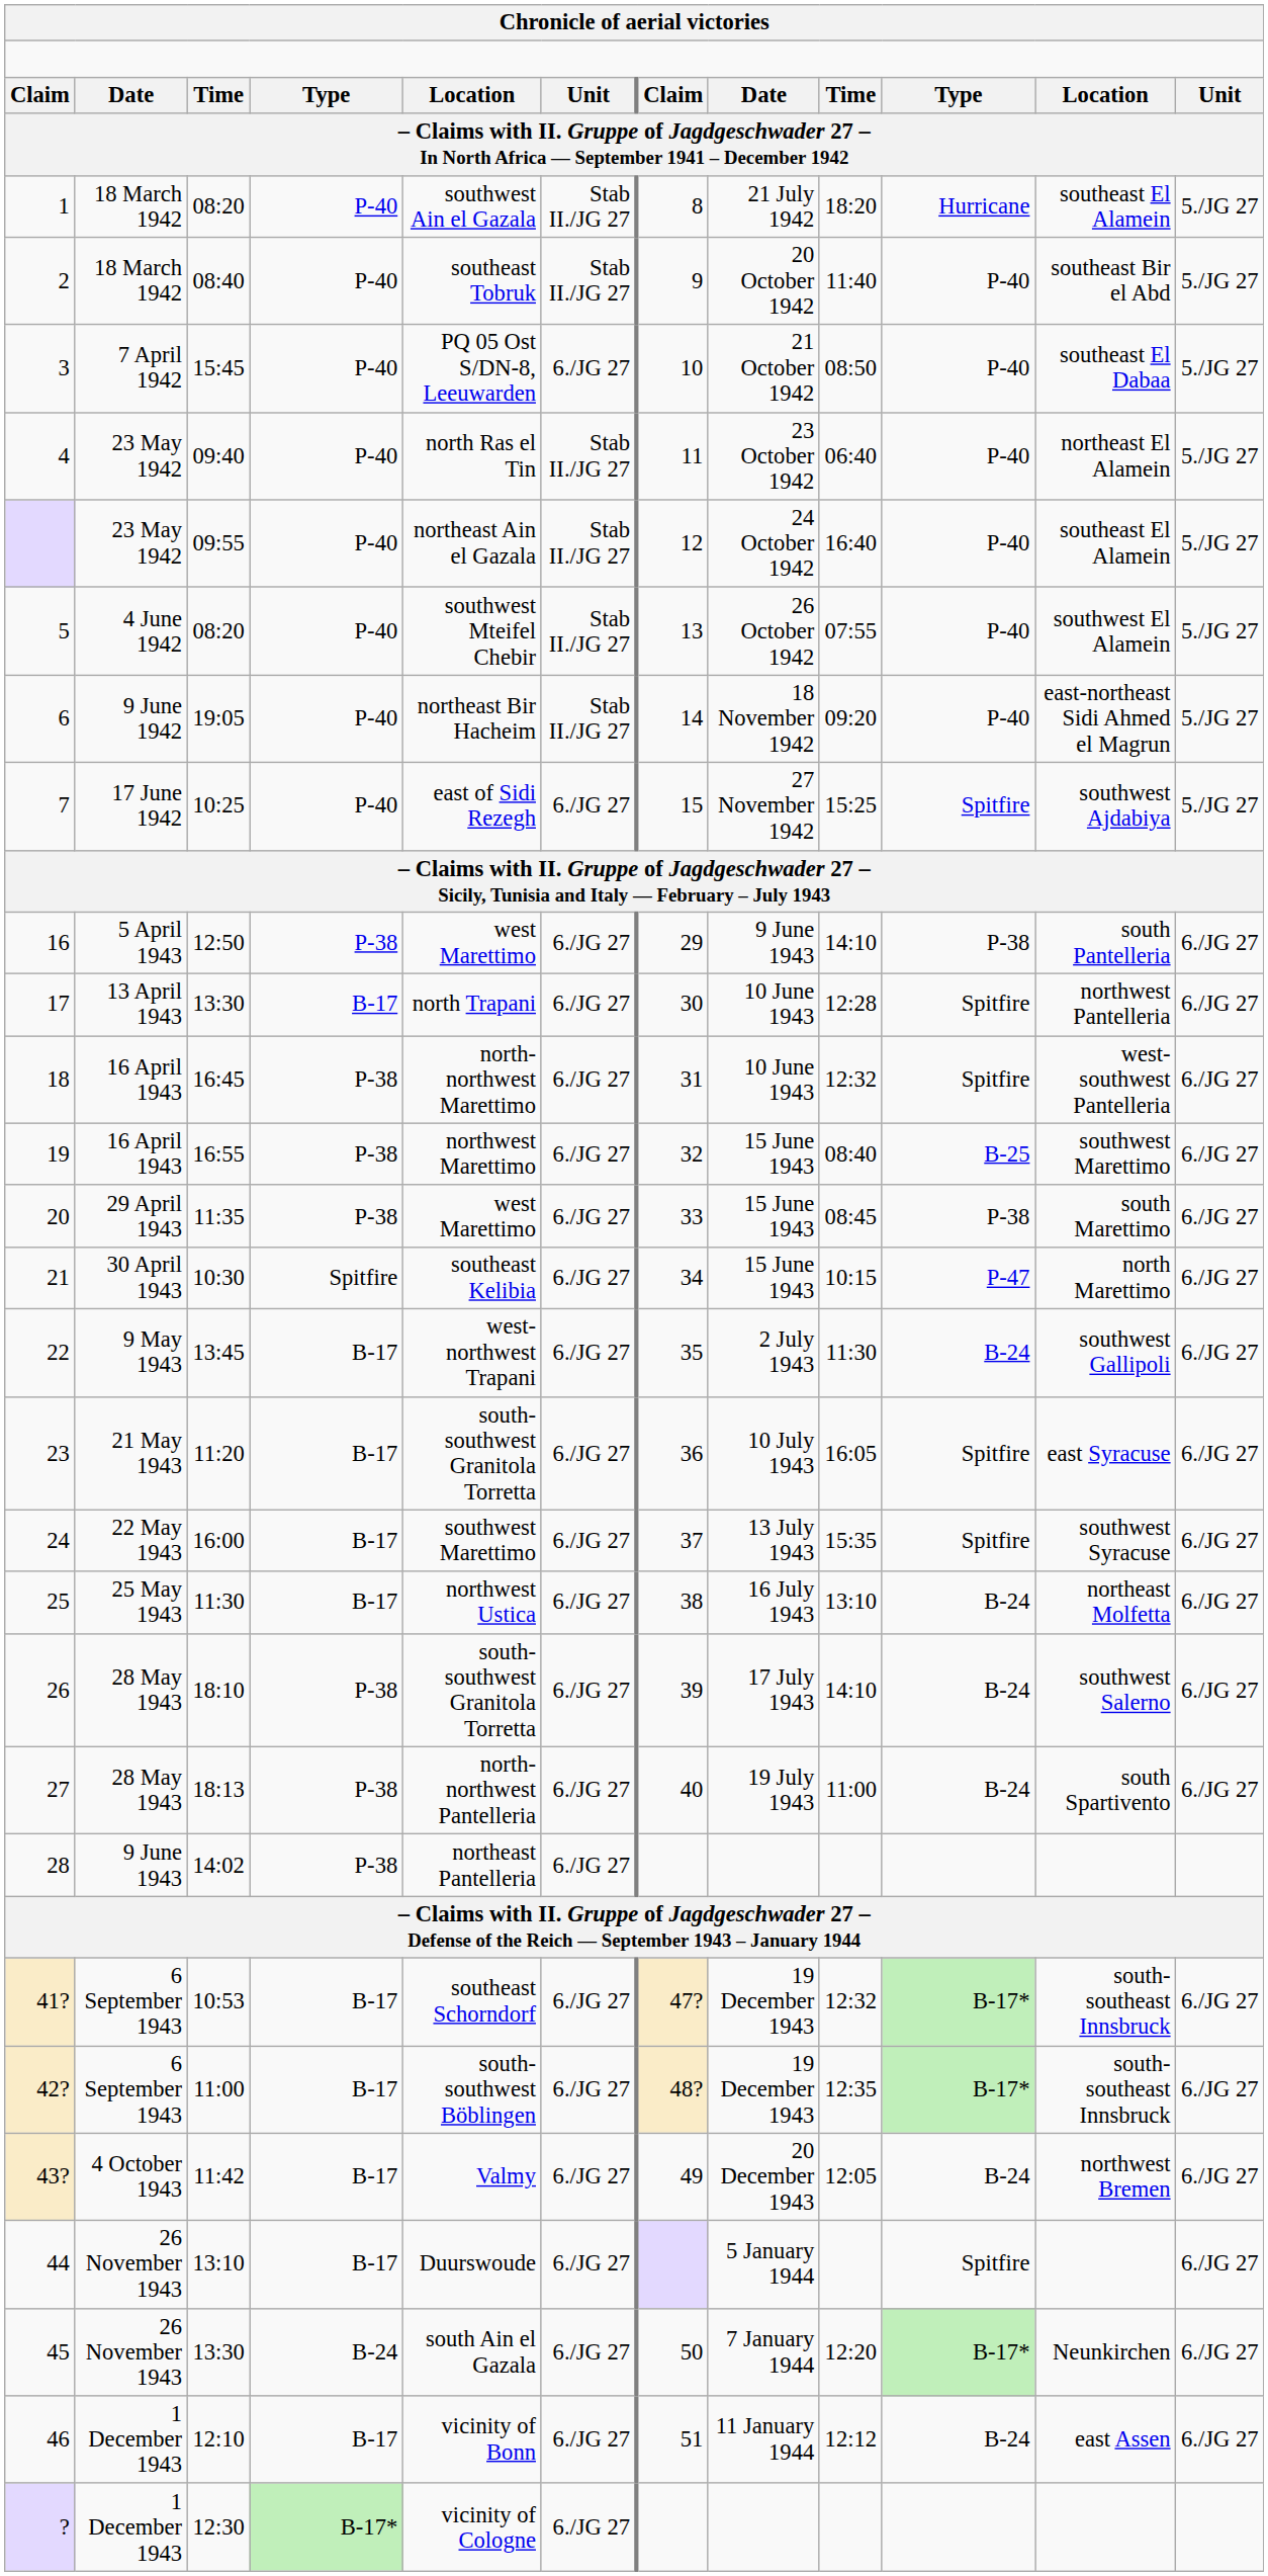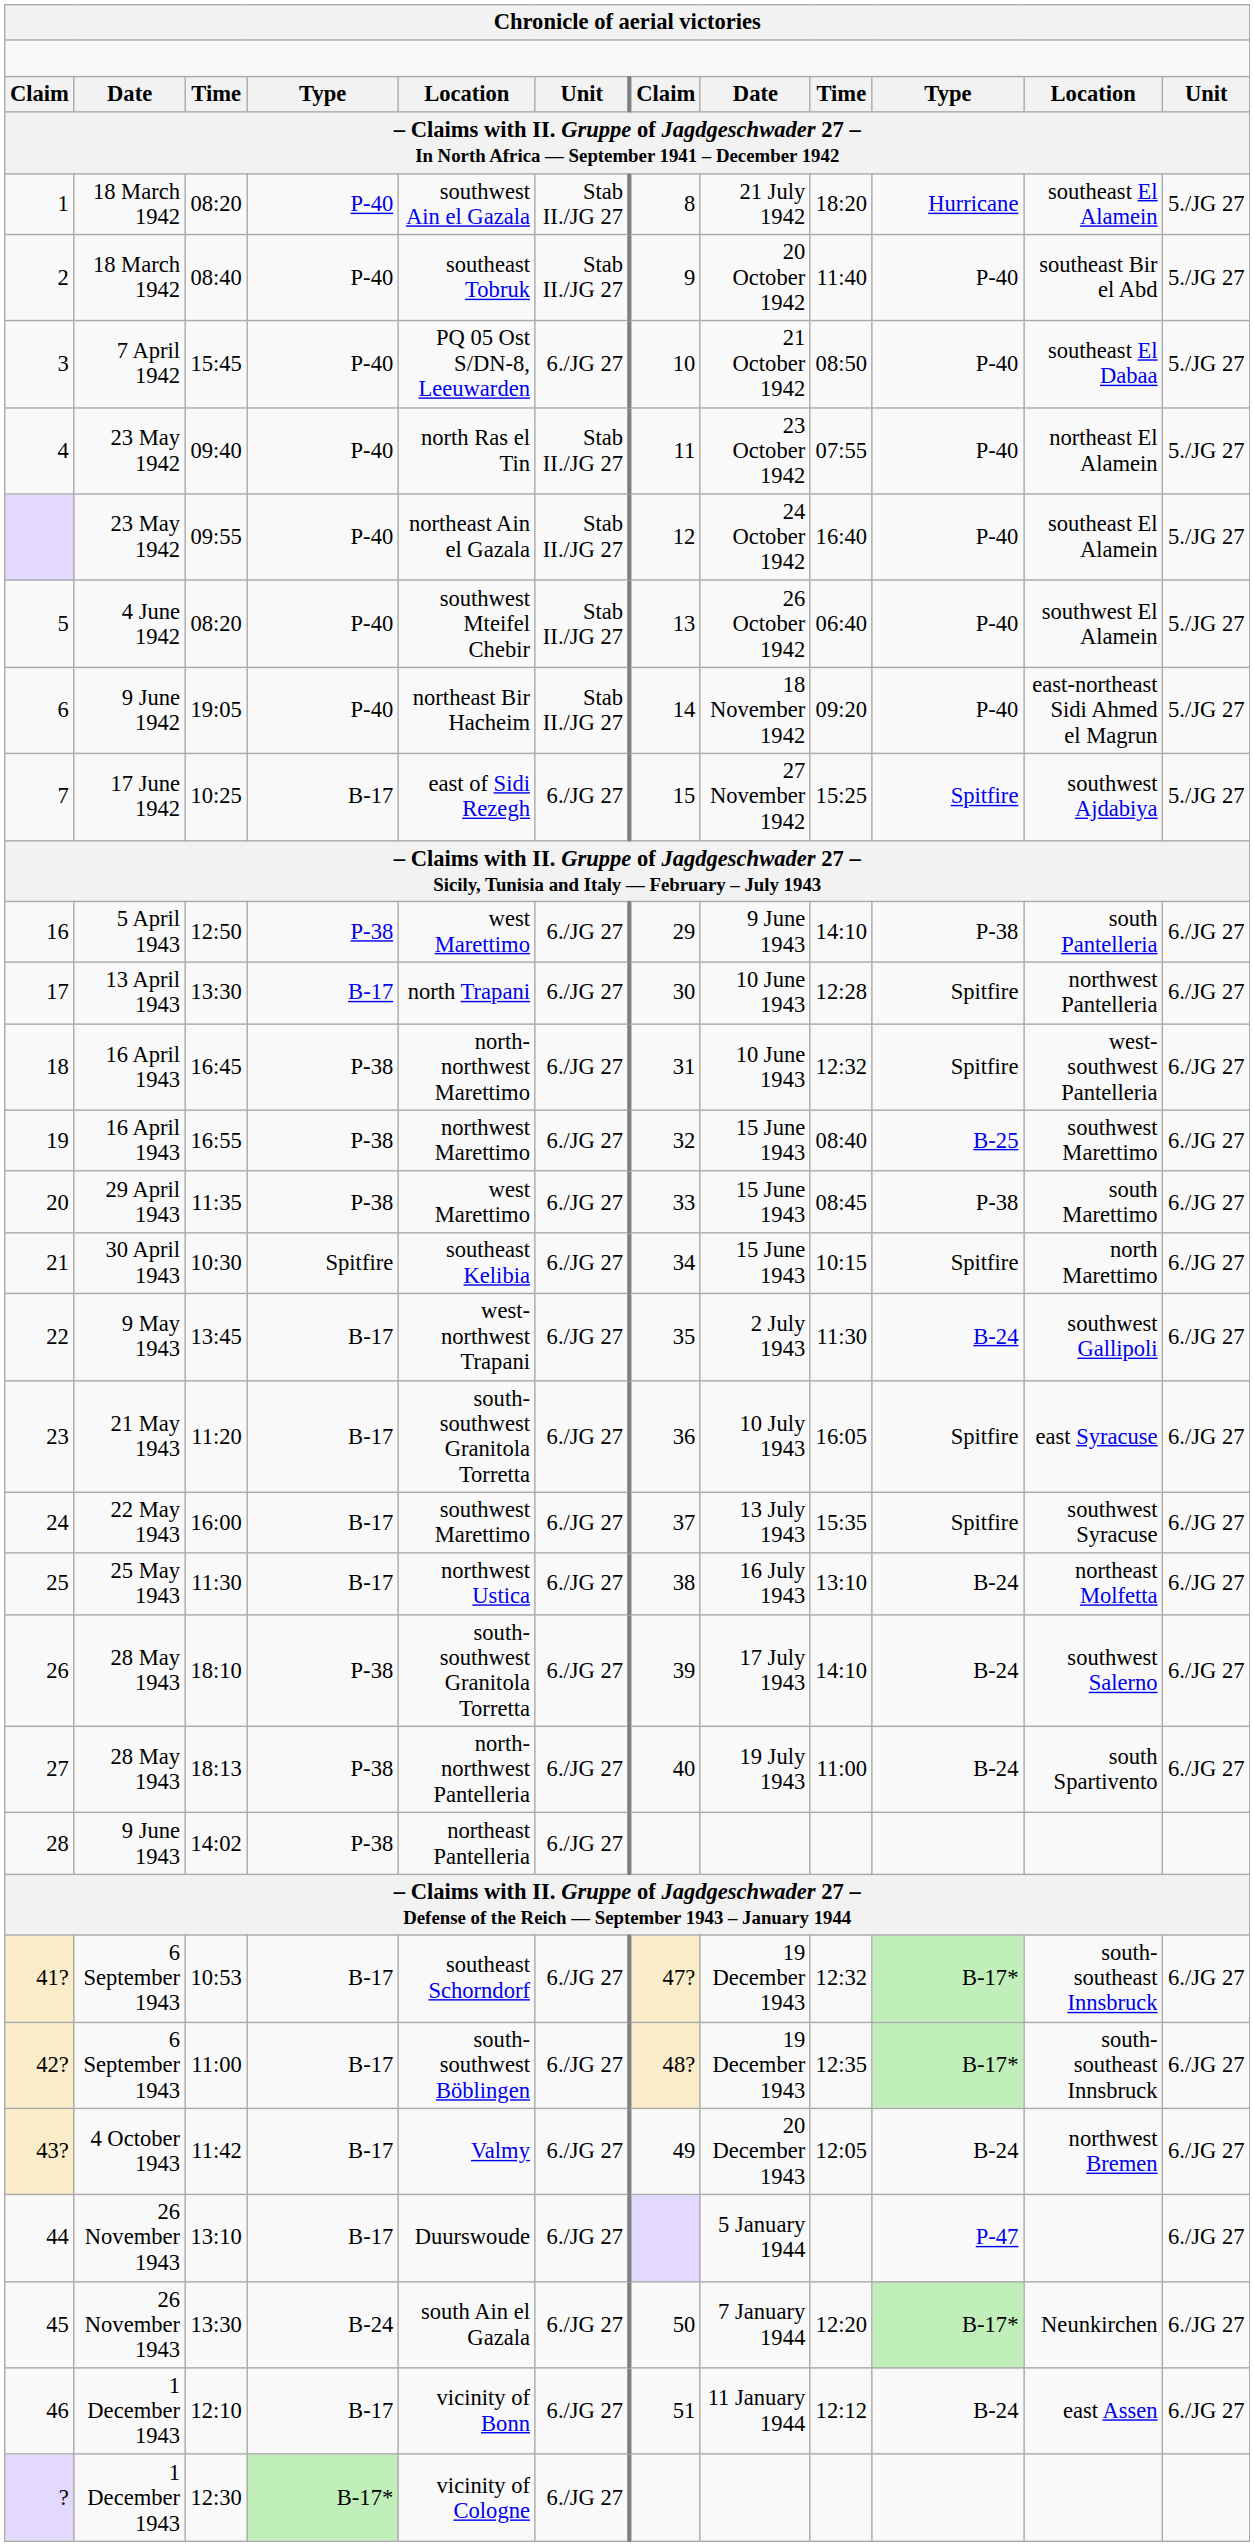4 | column 9: 06:40 -> 07:55
5 | column 9: 07:55 -> 06:40
7 | column 4: P-40 -> B-17
21 | column 10: P-47 -> Spitfire
44 | column 10: Spitfire -> P-47
